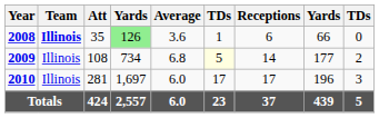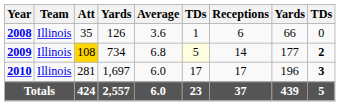2008 | Team: bold -> normal
2008 | column 4: lightgreen background -> no background
2009 | Att: no background -> gold background
2009 | column 9: normal -> bold
2010 | column 9: normal -> bold
